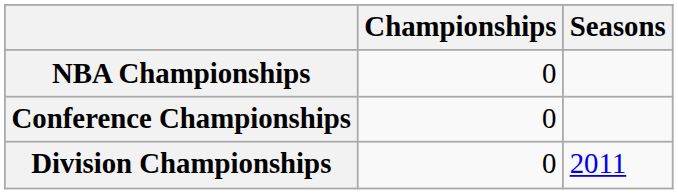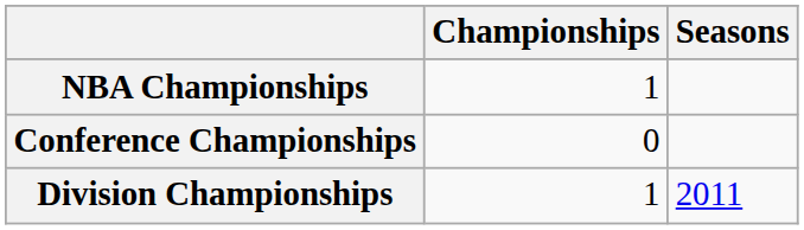NBA Championships | Championships: 0 -> 1
Division Championships | Championships: 0 -> 1
